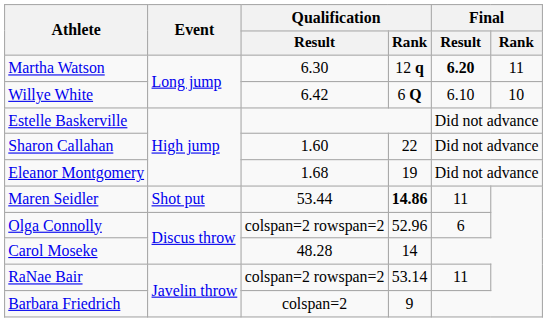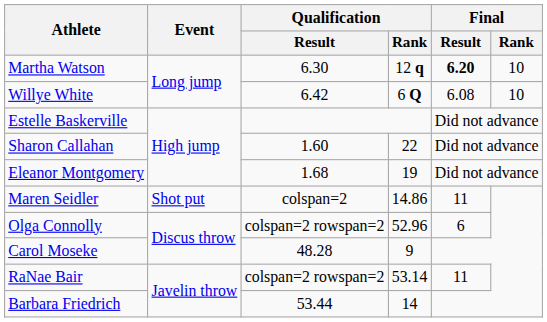Martha Watson | Final / Rank: 11 -> 10
Willye White | Final / Result: 6.10 -> 6.08
Maren Seidler | Qualification / Result: 53.44 -> colspan=2
Maren Seidler | Qualification / Rank: bold -> normal
Carol Moseke | Qualification / Rank: 14 -> 9
Barbara Friedrich | Qualification / Result: colspan=2 -> 53.44
Barbara Friedrich | Qualification / Rank: 9 -> 14
